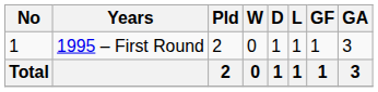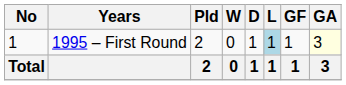1995 – First Round | L: no background -> lightblue background
1995 – First Round | GA: no background -> lightyellow background
